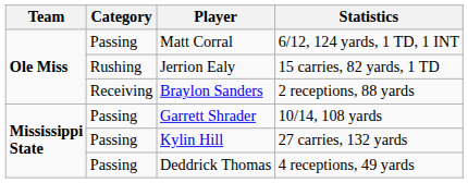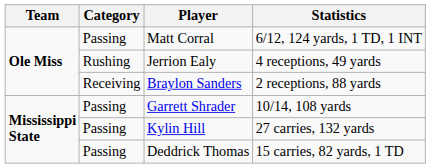Jerrion Ealy | Statistics: 15 carries, 82 yards, 1 TD -> 4 receptions, 49 yards
Deddrick Thomas | Statistics: 4 receptions, 49 yards -> 15 carries, 82 yards, 1 TD
